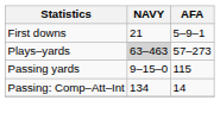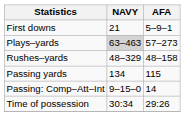+ row: Rushes–yards | 48–329 | 48–158
Passing yards | NAVY: 9–15–0 -> 134
Passing: Comp–Att–Int | NAVY: 134 -> 9–15–0
+ row: Time of possession | 30:34 | 29:26
